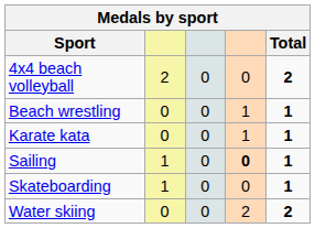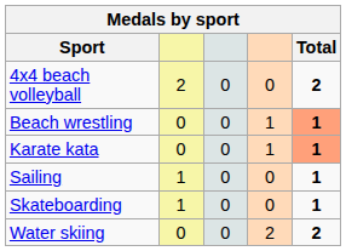Beach wrestling | Total: no background -> lightsalmon background
Karate kata | Total: no background -> lightsalmon background
Sailing | column 4: bold -> normal
